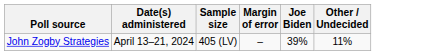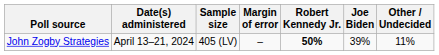+ column: Robert Kennedy Jr. | 50%
